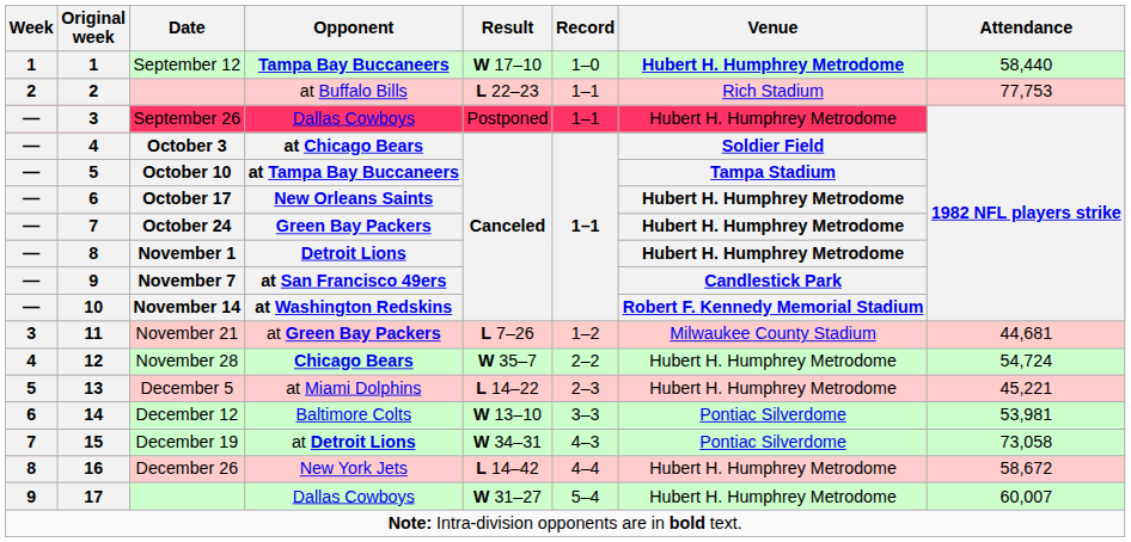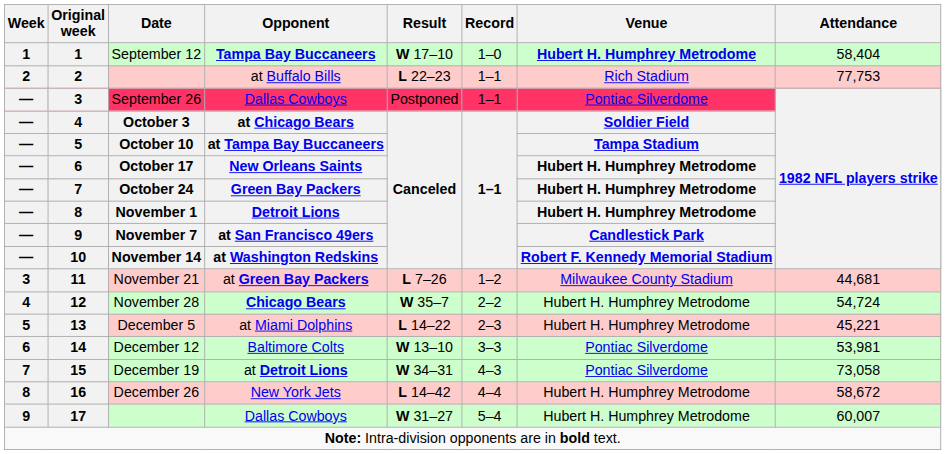September 12 | Attendance: 58,440 -> 58,404
September 26 | Venue: Hubert H. Humphrey Metrodome -> Pontiac Silverdome
